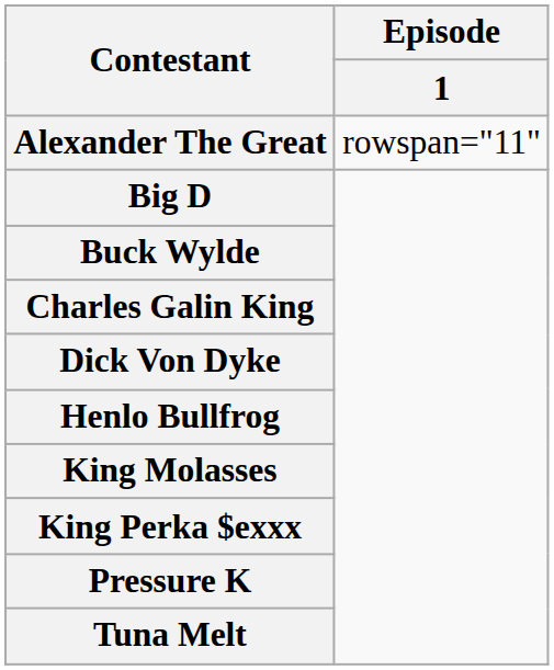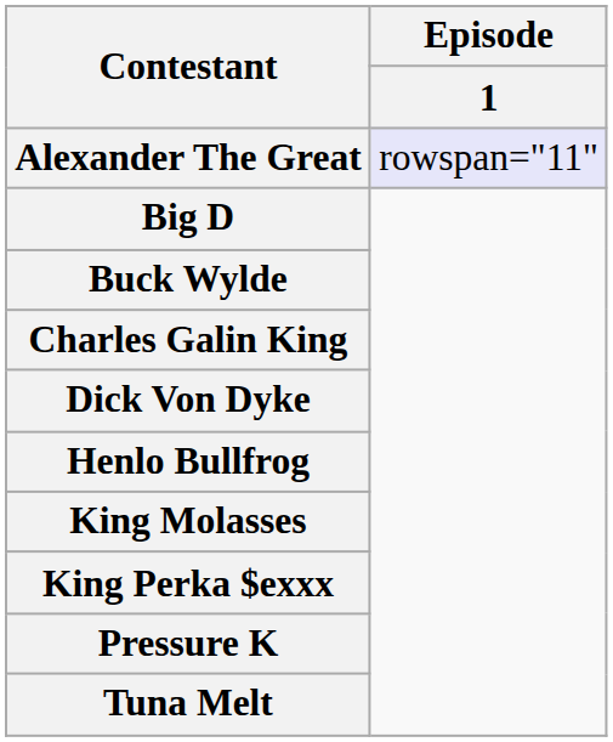Alexander The Great | Episode / 1: no background -> lavender background
